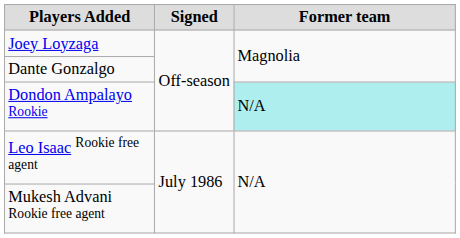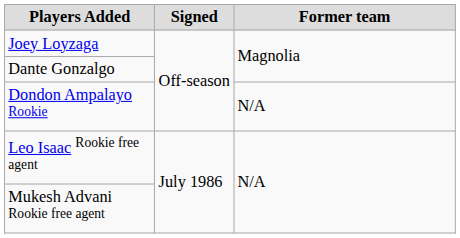Dondon Ampalayo Rookie | Former team: paleturquoise background -> no background
